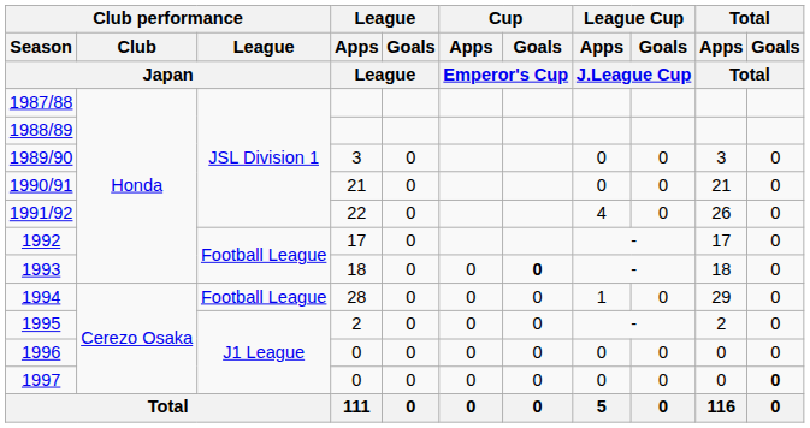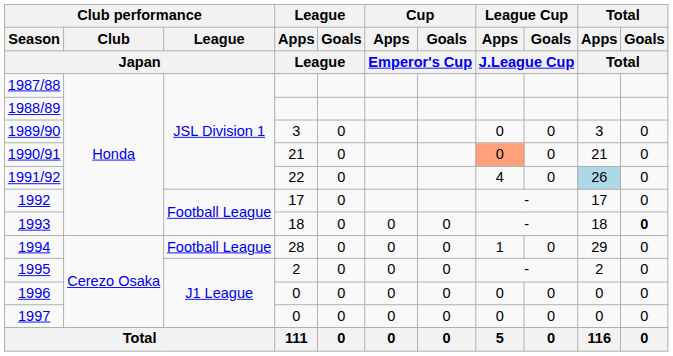1990/91 | League Cup / Apps / J.League Cup: no background -> lightsalmon background
1991/92 | Total / Apps / Total: no background -> lightblue background
1993 | Cup / Goals / Emperor's Cup: bold -> normal
1993 | Total / Goals / Total: normal -> bold
1997 | Total / Goals / Total: bold -> normal
